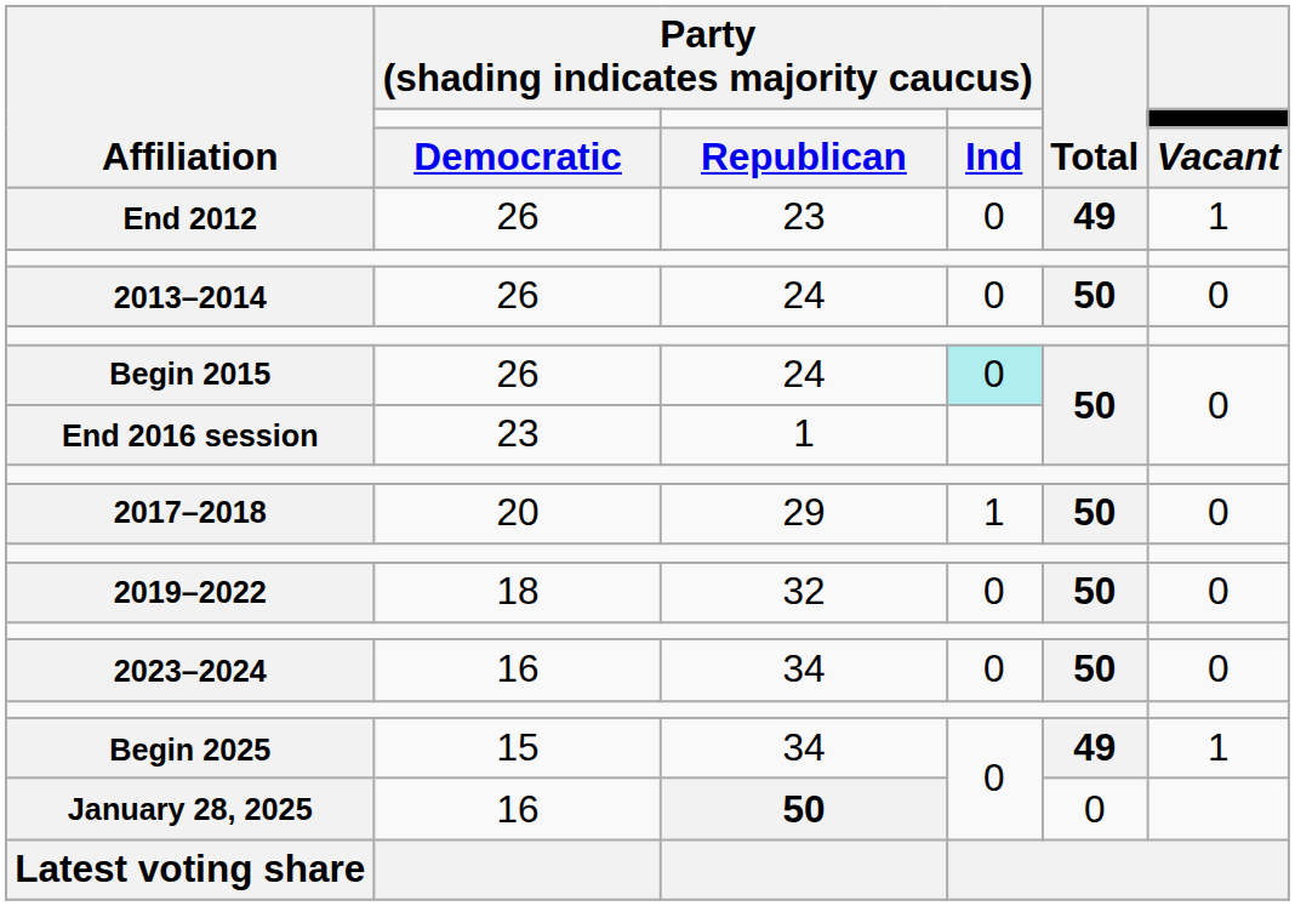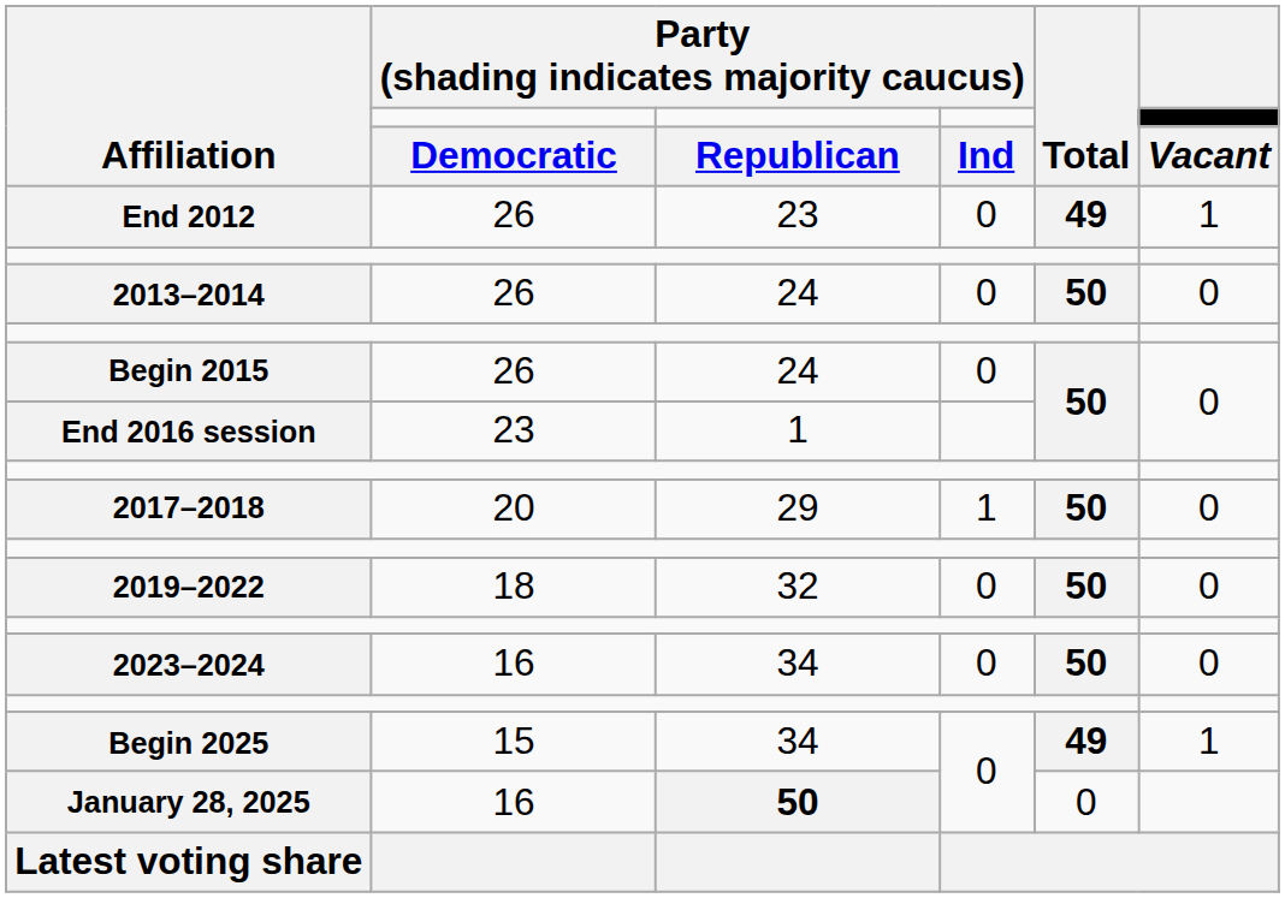Begin 2015 | column 4: paleturquoise background -> no background
